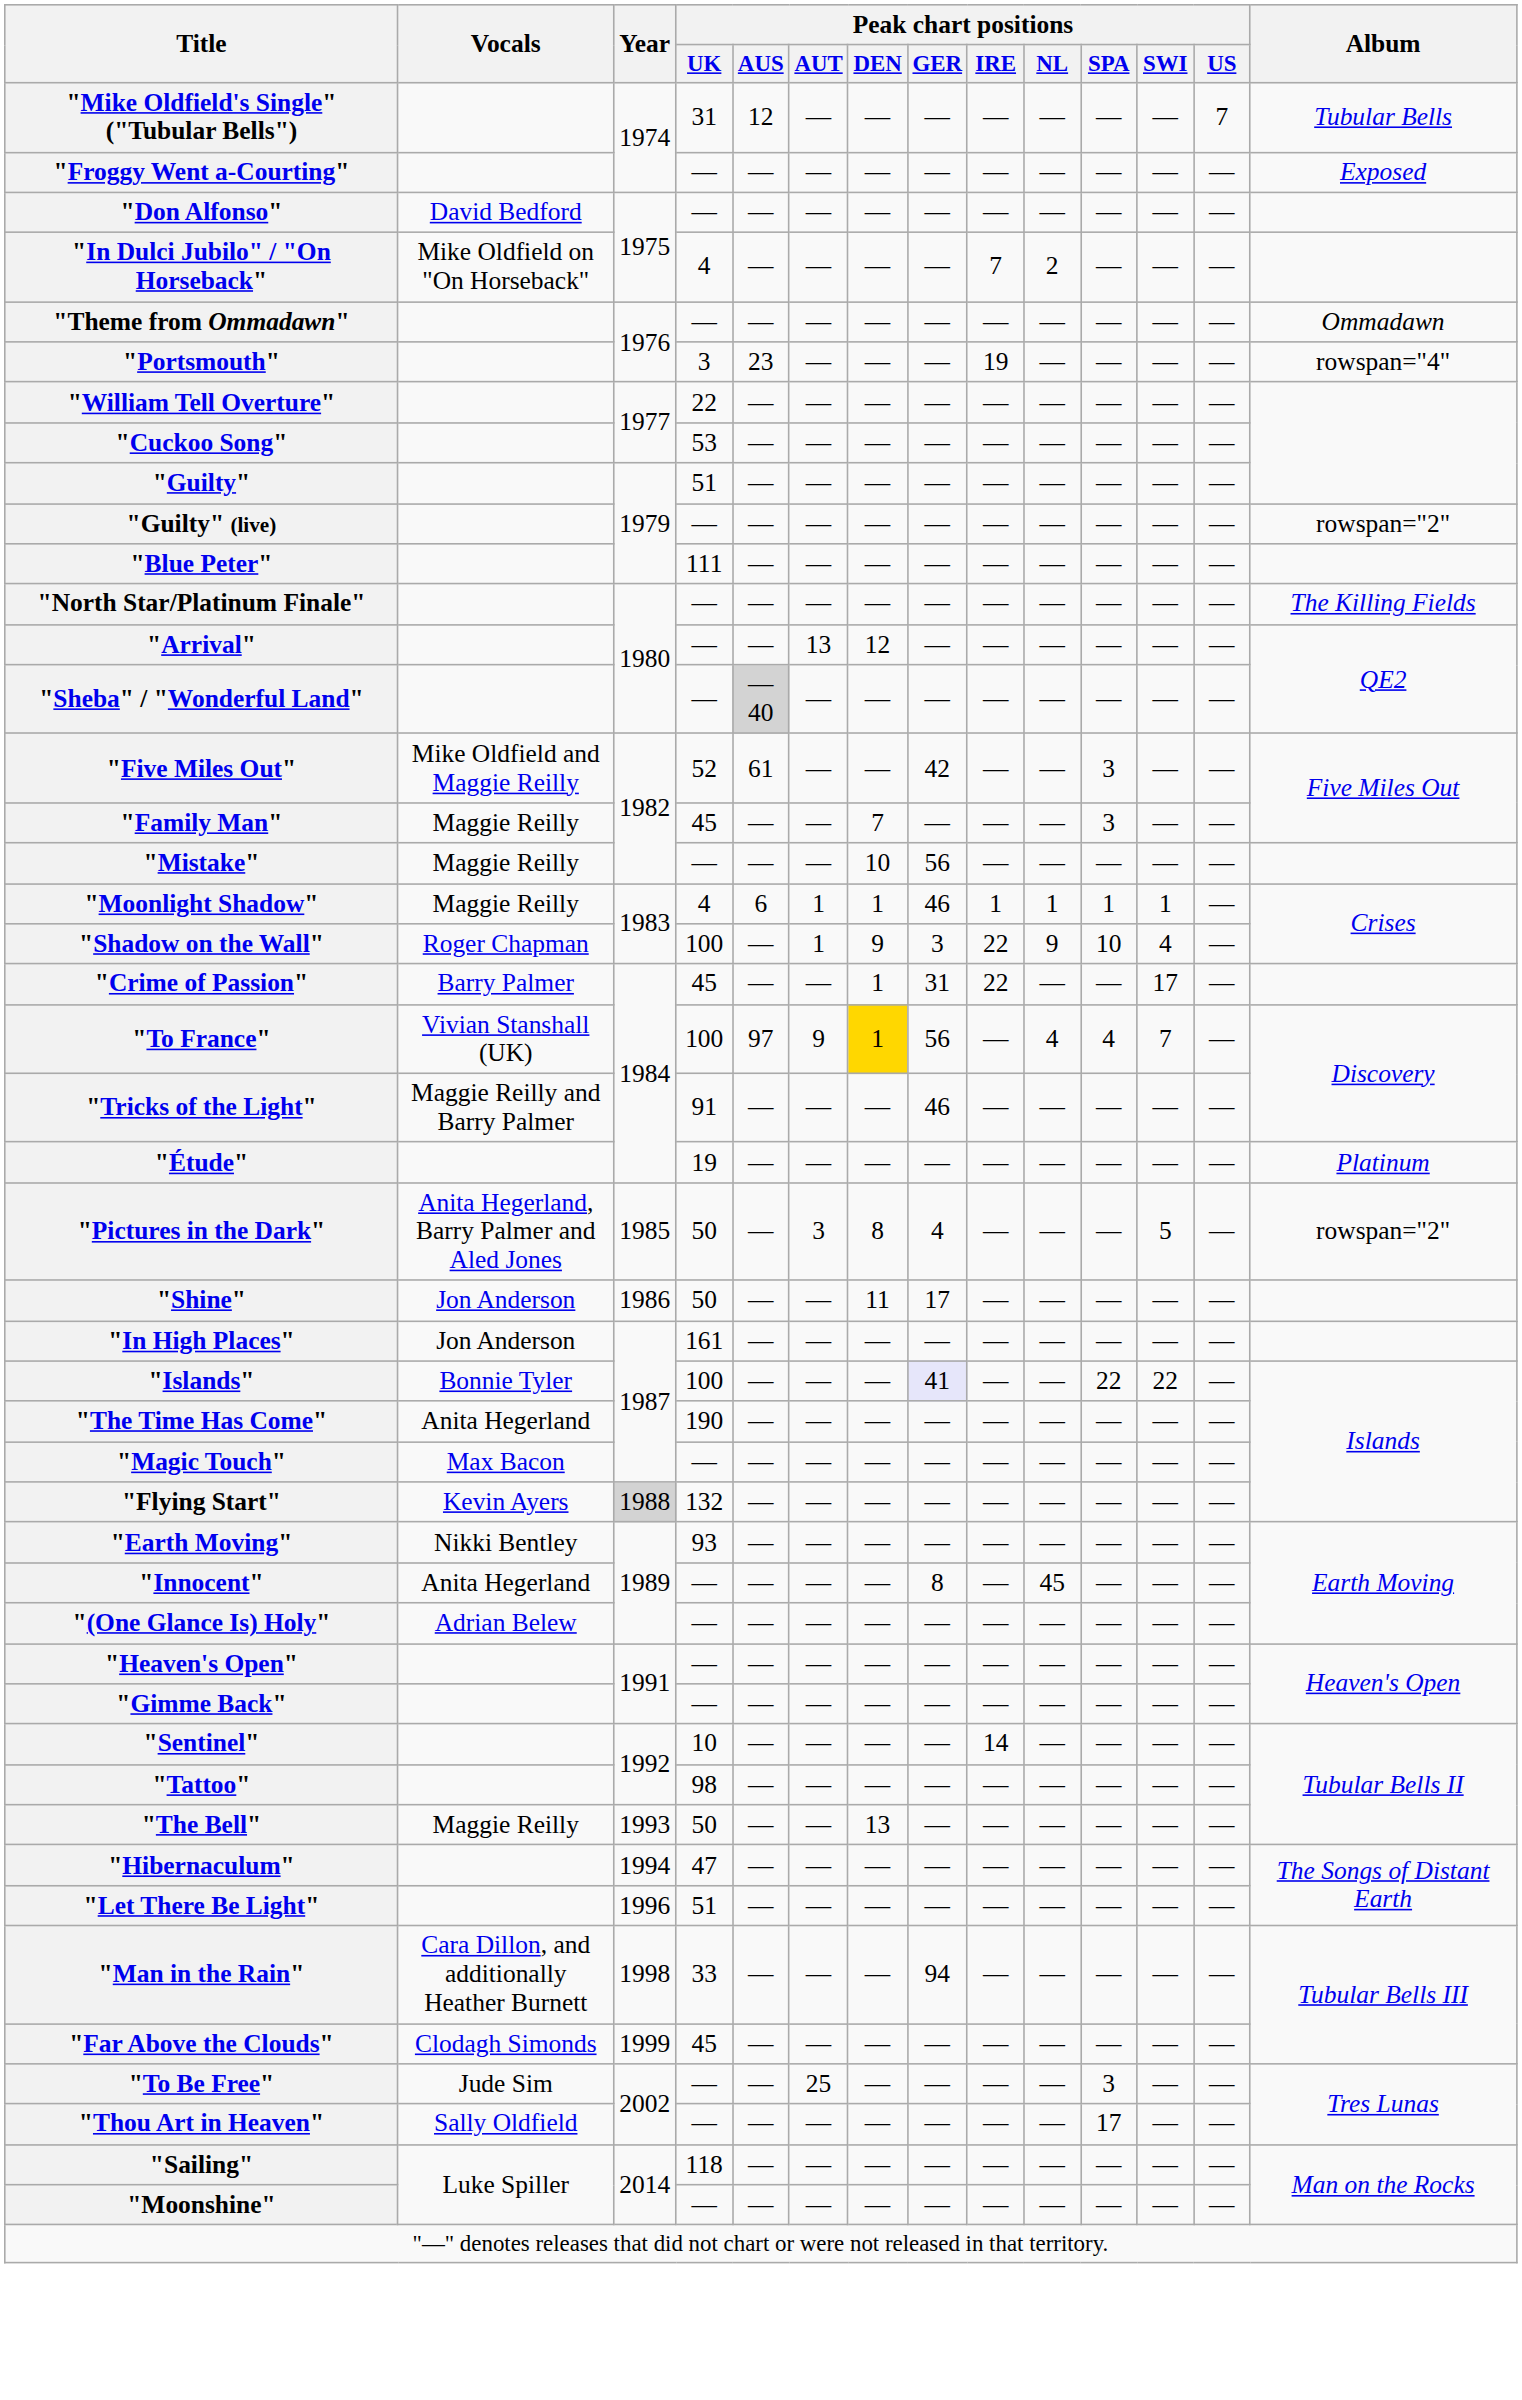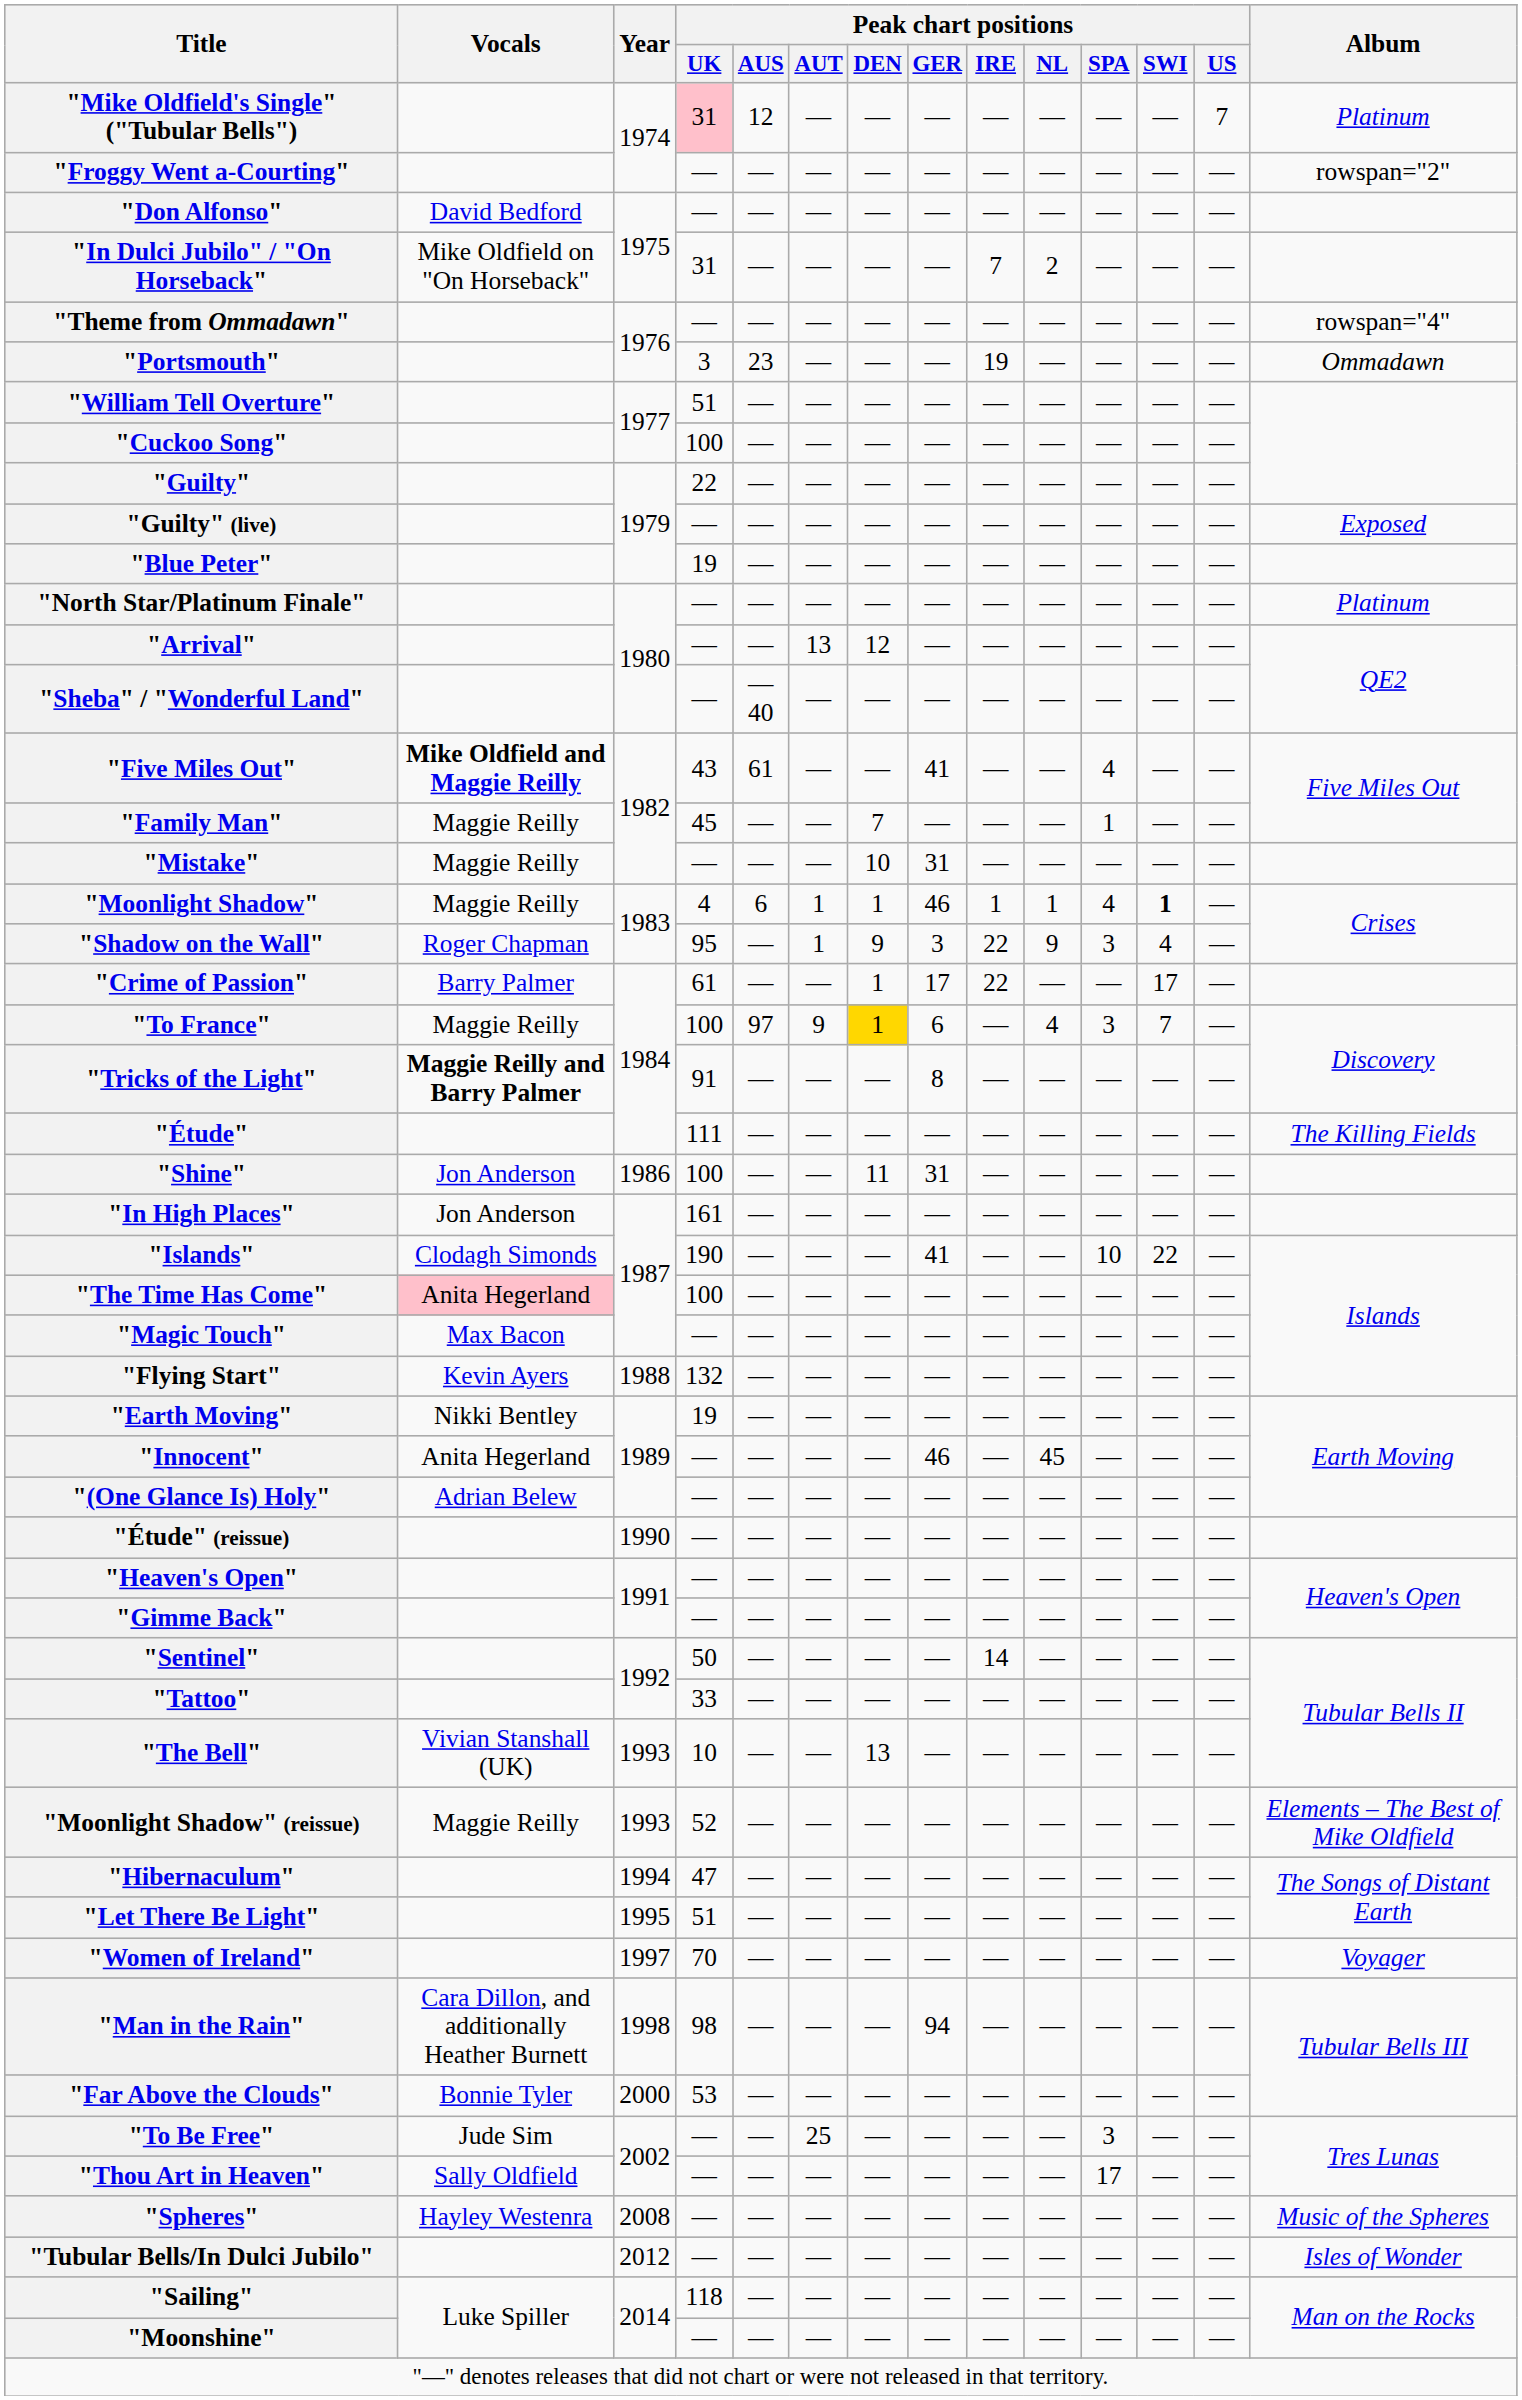"Mike Oldfield's Single" ("Tubular Bells") | Peak chart positions / UK: no background -> pink background
"Mike Oldfield's Single" ("Tubular Bells") | Album: Tubular Bells -> Platinum
"Froggy Went a-Courting" | Album: Exposed -> rowspan="2"
"In Dulci Jubilo" / "On Horseback" | Peak chart positions / UK: 4 -> 31
"Theme from Ommadawn" | Album: Ommadawn -> rowspan="4"
"Portsmouth" | Album: rowspan="4" -> Ommadawn
"William Tell Overture" | Peak chart positions / UK: 22 -> 51
"Cuckoo Song" | Peak chart positions / UK: 53 -> 100
"Guilty" | Peak chart positions / UK: 51 -> 22
"Guilty" (live) | Album: rowspan="2" -> Exposed
"Blue Peter" | Peak chart positions / UK: 111 -> 19
"North Star/Platinum Finale" | Album: The Killing Fields -> Platinum
"Sheba" / "Wonderful Land" | Peak chart positions / AUS: lightgrey background -> no background
"Five Miles Out" | Vocals: normal -> bold
"Five Miles Out" | Peak chart positions / UK: 52 -> 43
"Five Miles Out" | Peak chart positions / GER: 42 -> 41
"Five Miles Out" | Peak chart positions / SPA: 3 -> 4
"Family Man" | Peak chart positions / SPA: 3 -> 1
"Mistake" | Peak chart positions / GER: 56 -> 31
"Moonlight Shadow" | Peak chart positions / SPA: 1 -> 4
"Moonlight Shadow" | Peak chart positions / SWI: normal -> bold
"Shadow on the Wall" | Peak chart positions / UK: 100 -> 95
"Shadow on the Wall" | Peak chart positions / SPA: 10 -> 3
"Crime of Passion" | Peak chart positions / UK: 45 -> 61
"Crime of Passion" | Peak chart positions / GER: 31 -> 17
"To France" | Vocals: Vivian Stanshall (UK) -> Maggie Reilly
"To France" | Peak chart positions / GER: 56 -> 6
"To France" | Peak chart positions / SPA: 4 -> 3
"Tricks of the Light" | Vocals: normal -> bold
"Tricks of the Light" | Peak chart positions / GER: 46 -> 8
"Étude" | Peak chart positions / UK: 19 -> 111
"Étude" | Album: Platinum -> The Killing Fields
- row: "Pictures in the Dark" | Anita Hegerland, Barry Palmer and Aled Jones | 1985 | 50 | — | 3 | 8 | 4 | — | — | — | 5 | — | rowspan="2"
"Shine" | Peak chart positions / UK: 50 -> 100
"Shine" | Peak chart positions / GER: 17 -> 31
"Islands" | Vocals: Bonnie Tyler -> Clodagh Simonds
"Islands" | Peak chart positions / UK: 100 -> 190
"Islands" | Peak chart positions / GER: lavender background -> no background
"Islands" | Peak chart positions / SPA: 22 -> 10
"The Time Has Come" | Vocals: no background -> pink background
"The Time Has Come" | Peak chart positions / UK: 190 -> 100
"Flying Start" | Year: lightgrey background -> no background
"Earth Moving" | Peak chart positions / UK: 93 -> 19
"Innocent" | Peak chart positions / GER: 8 -> 46
+ row: "Étude" (reissue) | 1990 | — | — | — | — | — | — | — | — | — | —
"Sentinel" | Peak chart positions / UK: 10 -> 50
"Tattoo" | Peak chart positions / UK: 98 -> 33
"The Bell" | Vocals: Maggie Reilly -> Vivian Stanshall (UK)
"The Bell" | Peak chart positions / UK: 50 -> 10
+ row: "Moonlight Shadow" (reissue) | Maggie Reilly | 1993 | 52 | — | — | — | — | — | — | — | — | — | Elements – The Best of Mike Oldfield
"Let There Be Light" | Year: 1996 -> 1995
+ row: "Women of Ireland" | 1997 | 70 | — | — | — | — | — | — | — | — | — | Voyager
"Man in the Rain" | Peak chart positions / UK: 33 -> 98
"Far Above the Clouds" | Vocals: Clodagh Simonds -> Bonnie Tyler
"Far Above the Clouds" | Year: 1999 -> 2000
"Far Above the Clouds" | Peak chart positions / UK: 45 -> 53
+ row: "Spheres" | Hayley Westenra | 2008 | — | — | — | — | — | — | — | — | — | — | Music of the Spheres
+ row: "Tubular Bells/In Dulci Jubilo" | 2012 | — | — | — | — | — | — | — | — | — | — | Isles of Wonder
